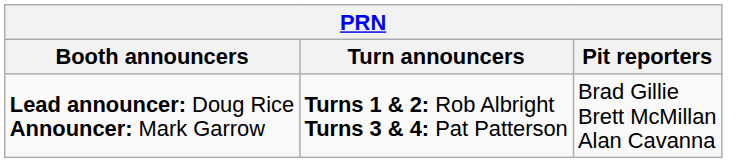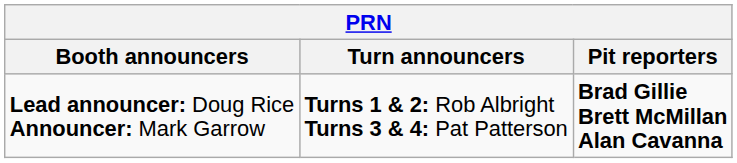Lead announcer: Doug Rice Announcer: Mark Garrow | Pit reporters: normal -> bold
